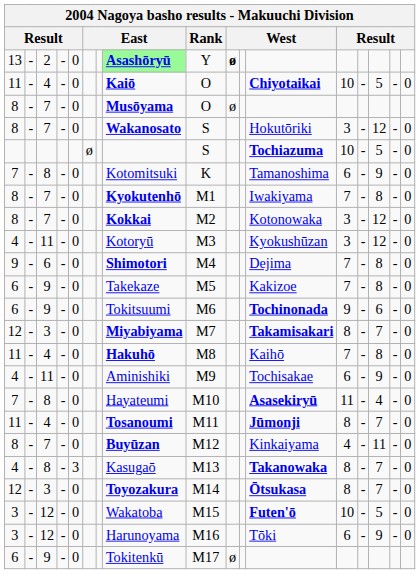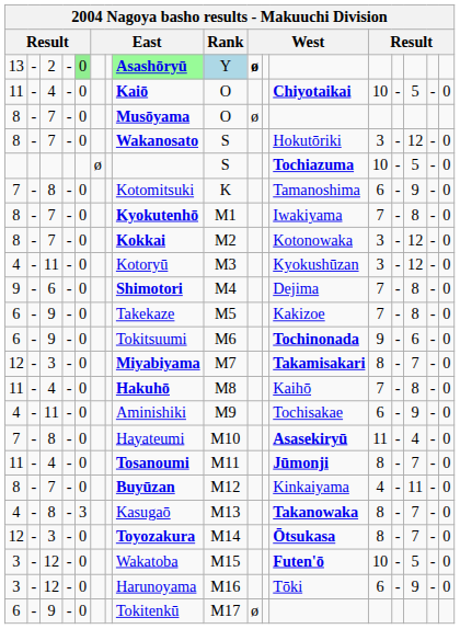13 | column 5: no background -> lightgreen background
13 | Rank: no background -> lightblue background
